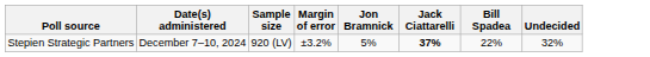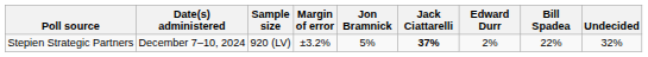+ column: Edward Durr | 2%
